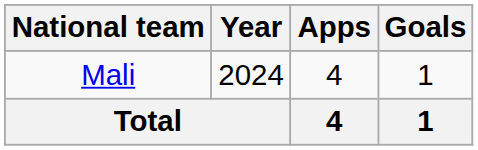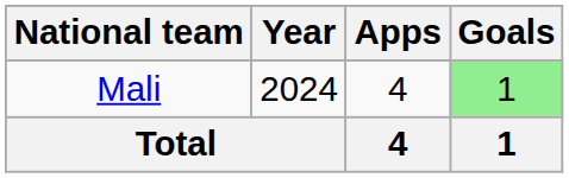Mali | Goals: no background -> lightgreen background
